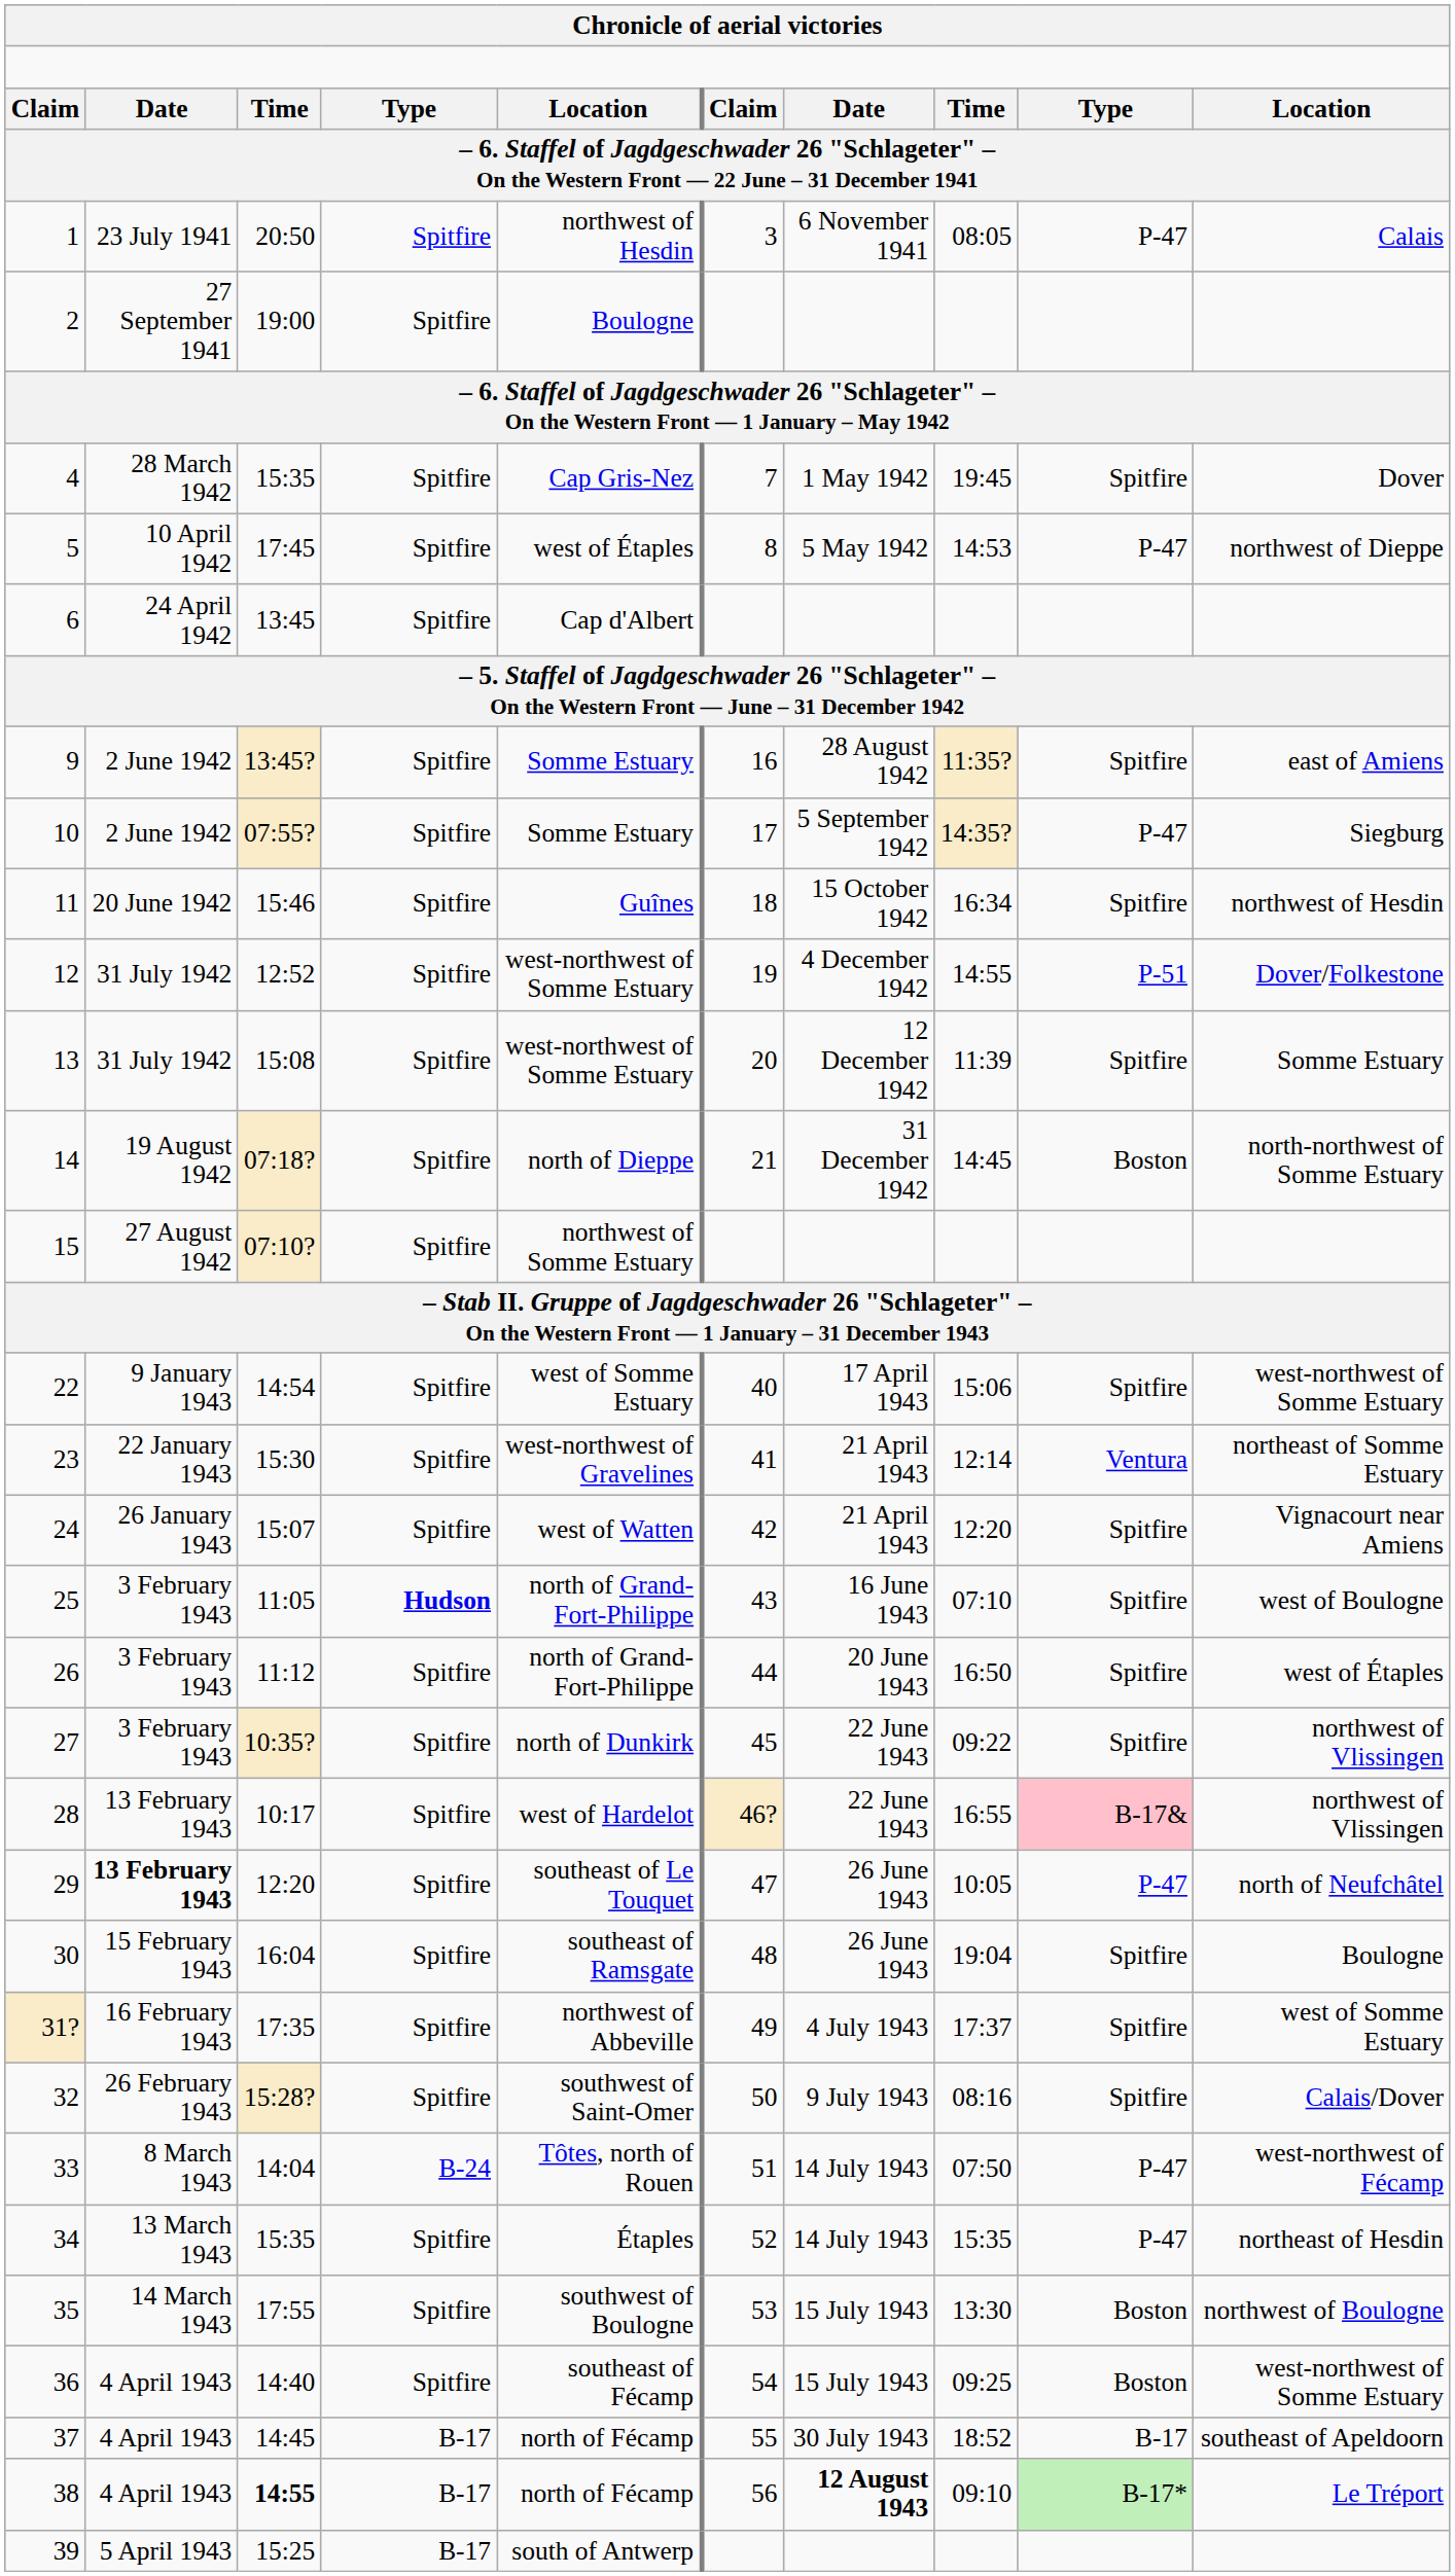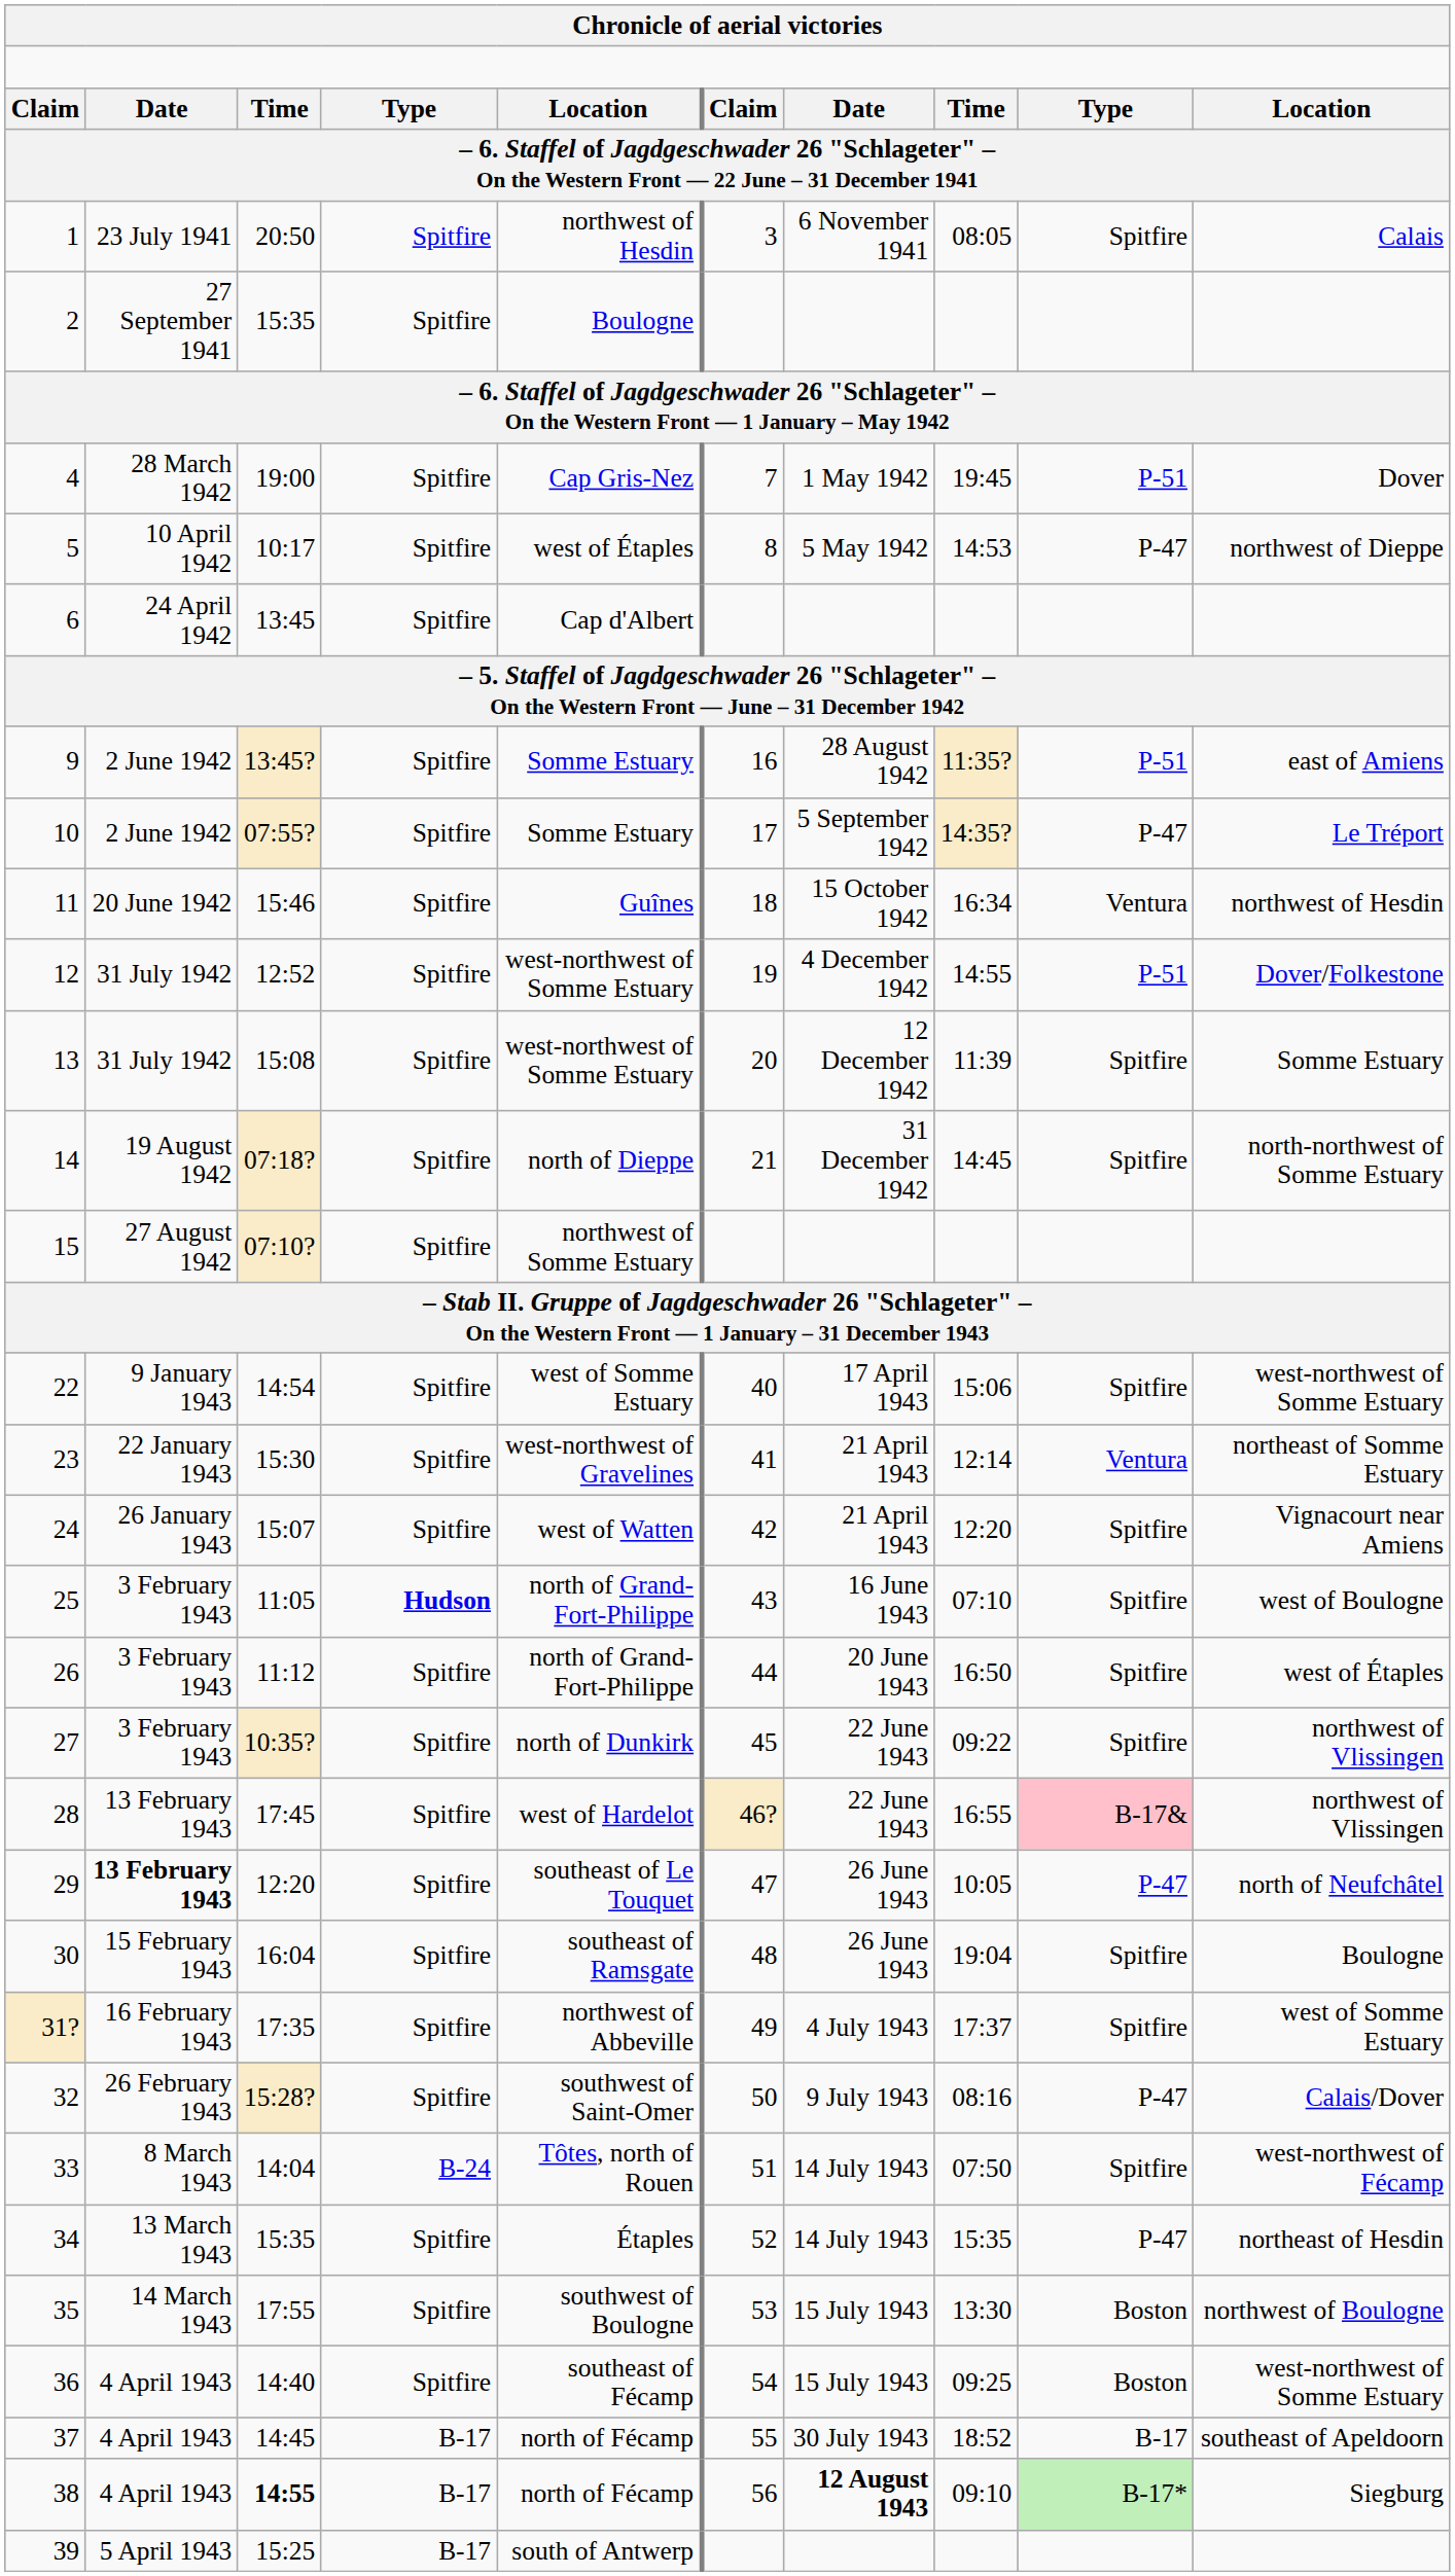1 | column 9: P-47 -> Spitfire
2 | column 3: 19:00 -> 15:35
4 | column 3: 15:35 -> 19:00
4 | column 9: Spitfire -> P-51
5 | column 3: 17:45 -> 10:17
9 | column 9: Spitfire -> P-51
10 | column 10: Siegburg -> Le Tréport
11 | column 9: Spitfire -> Ventura
14 | column 9: Boston -> Spitfire
28 | column 3: 10:17 -> 17:45
32 | column 9: Spitfire -> P-47
33 | column 9: P-47 -> Spitfire
38 | column 10: Le Tréport -> Siegburg
